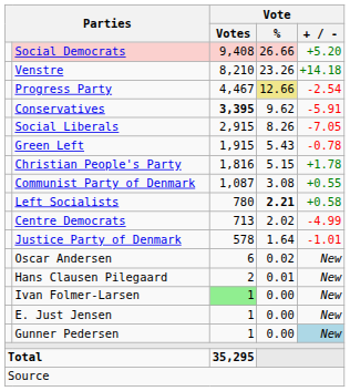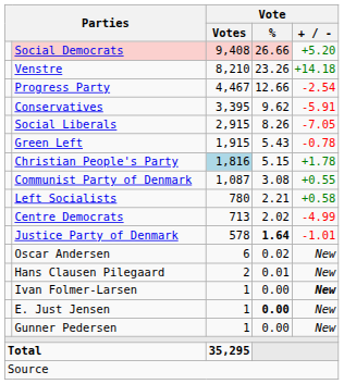Progress Party | Vote / %: khaki background -> no background
Conservatives | Vote / Votes: bold -> normal
Christian People's Party | Vote / Votes: no background -> lightblue background
Left Socialists | Vote / %: bold -> normal
Justice Party of Denmark | Vote / %: normal -> bold
Ivan Folmer-Larsen | Vote / Votes: lightgreen background -> no background
Ivan Folmer-Larsen | Vote / + / -: normal -> bold
E. Just Jensen | Vote / %: normal -> bold
Gunner Pedersen | Vote / + / -: lightblue background -> no background
